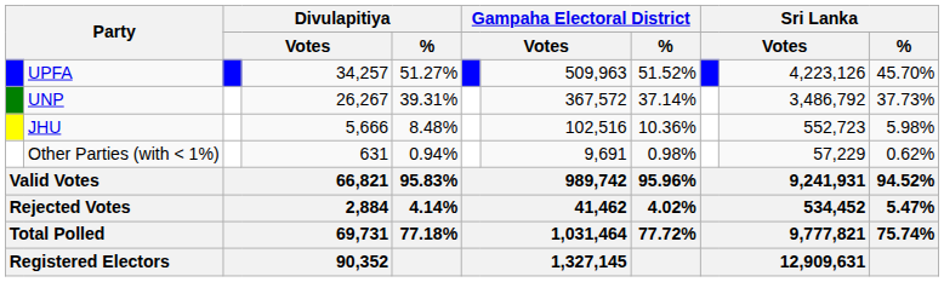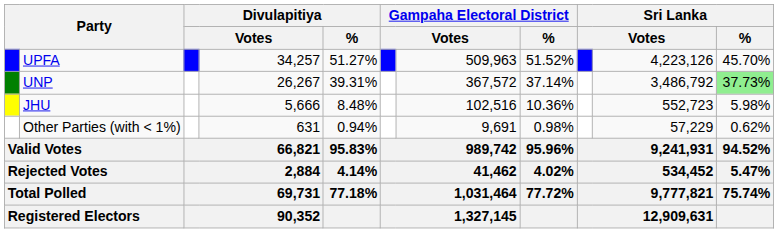UNP | Sri Lanka / %: no background -> lightgreen background
